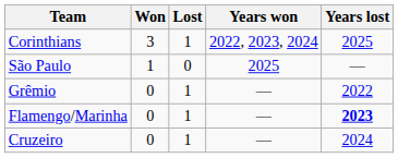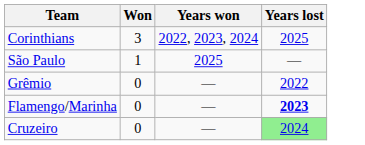- column: Lost | 1 | 0 | 1 | 1 | 1
Cruzeiro | Years lost: no background -> lightgreen background
